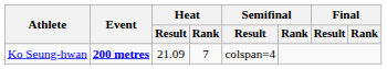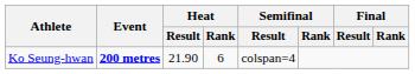Ko Seung-hwan | Heat / Result: 21.09 -> 21.90
Ko Seung-hwan | Heat / Rank: 7 -> 6
